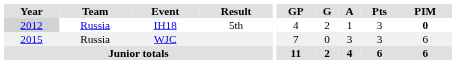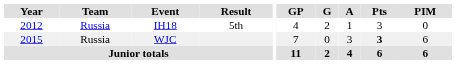IH18 | Year: lightgrey background -> no background
IH18 | PIM: bold -> normal
WJC | Pts: normal -> bold
